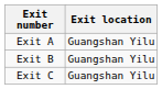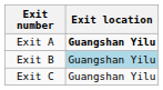Exit A | Exit location: normal -> bold
Exit B | Exit location: no background -> lightblue background
